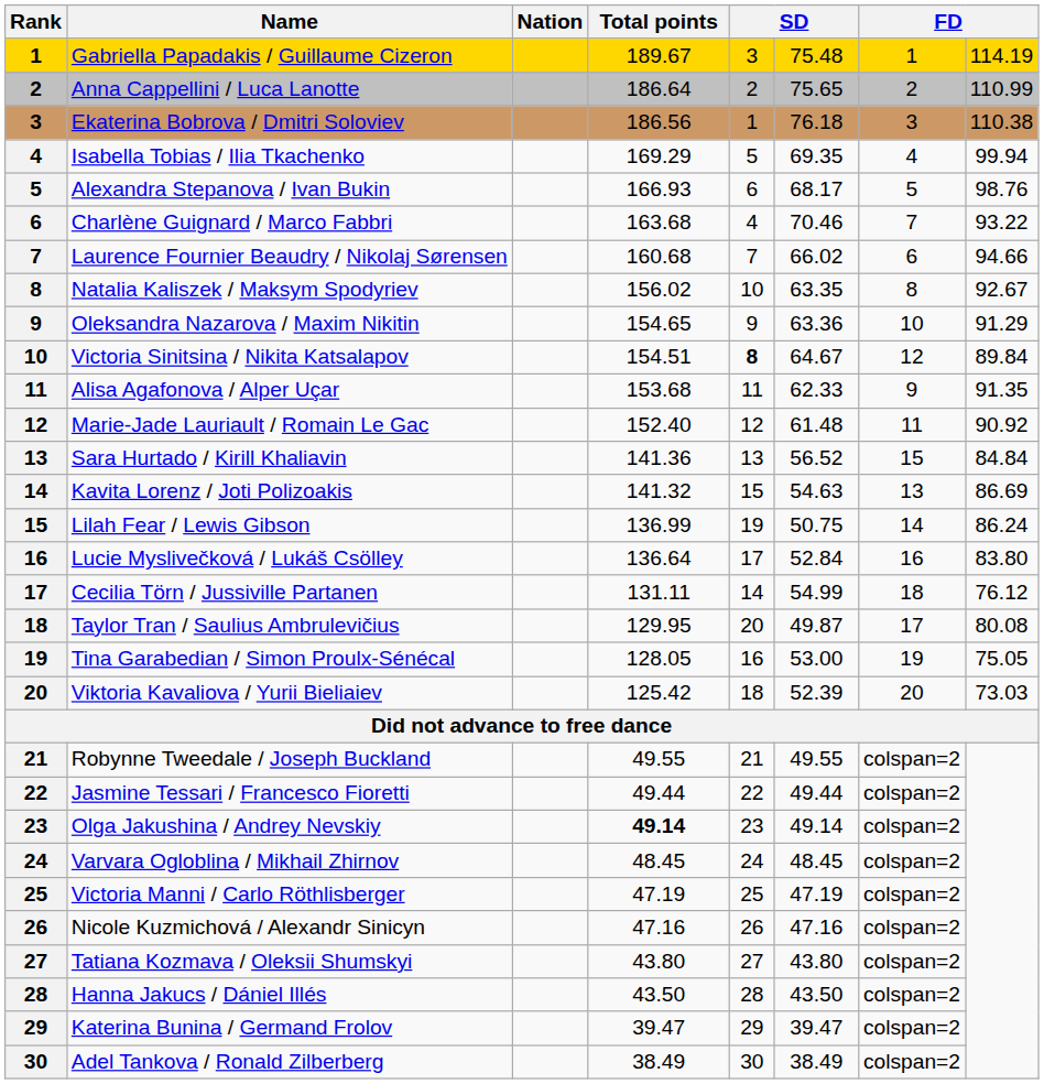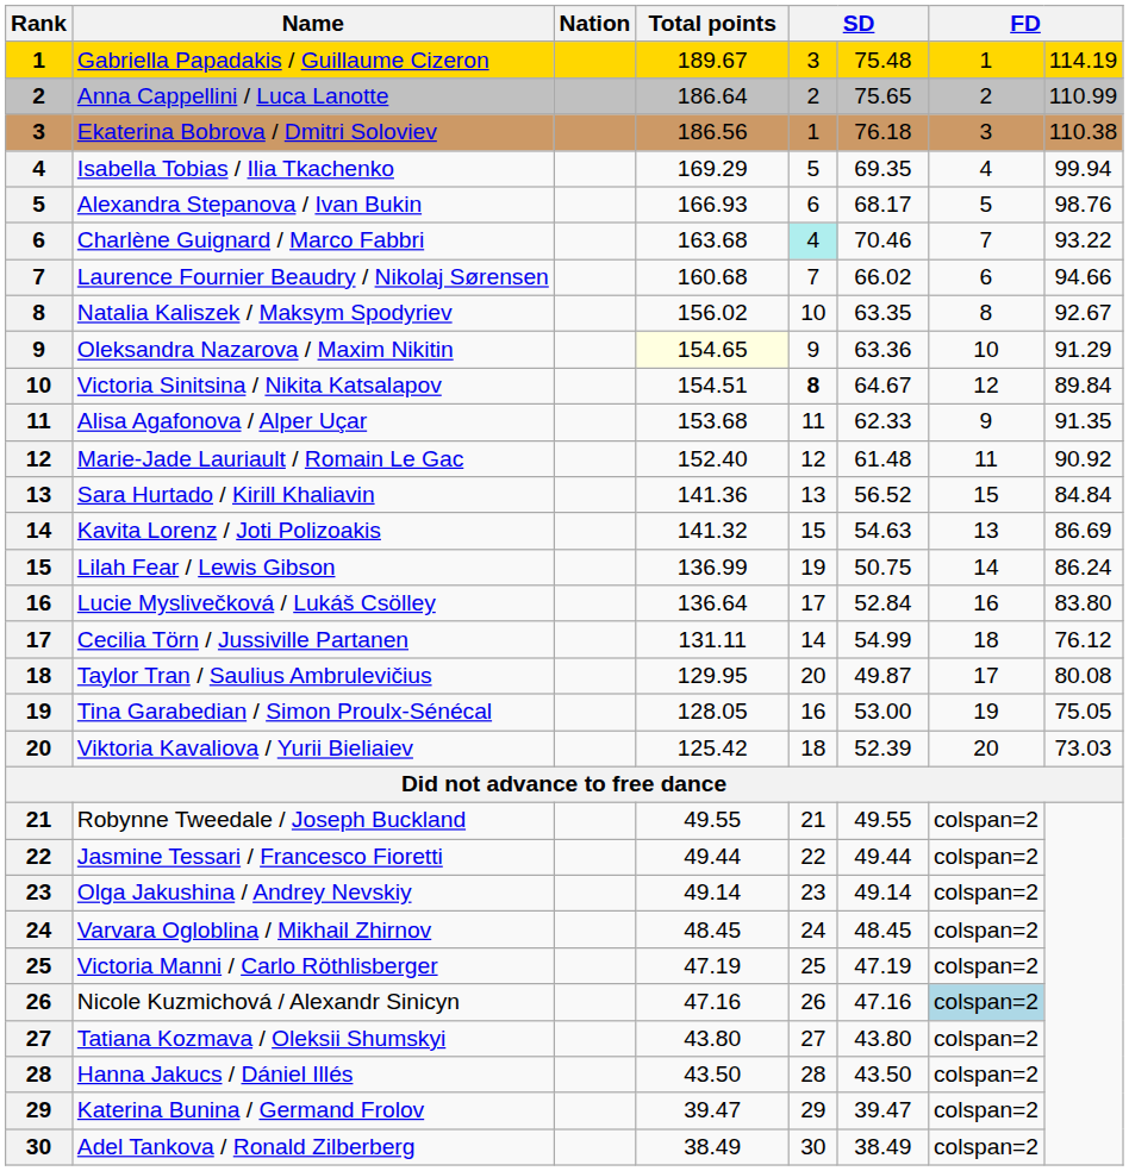Charlène Guignard / Marco Fabbri | column 5: no background -> paleturquoise background
Oleksandra Nazarova / Maxim Nikitin | Total points: no background -> lightyellow background
Olga Jakushina / Andrey Nevskiy | Total points: bold -> normal
Nicole Kuzmichová / Alexandr Sinicyn | column 7: no background -> lightblue background
